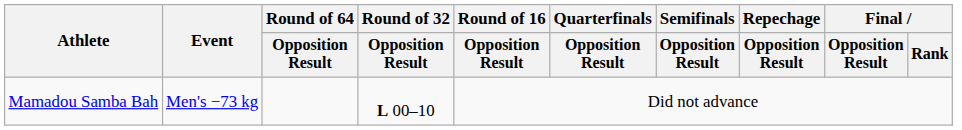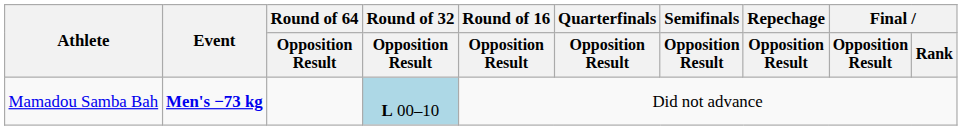Mamadou Samba Bah | Event: normal -> bold
Mamadou Samba Bah | Round of 32 / Opposition Result: no background -> lightblue background
